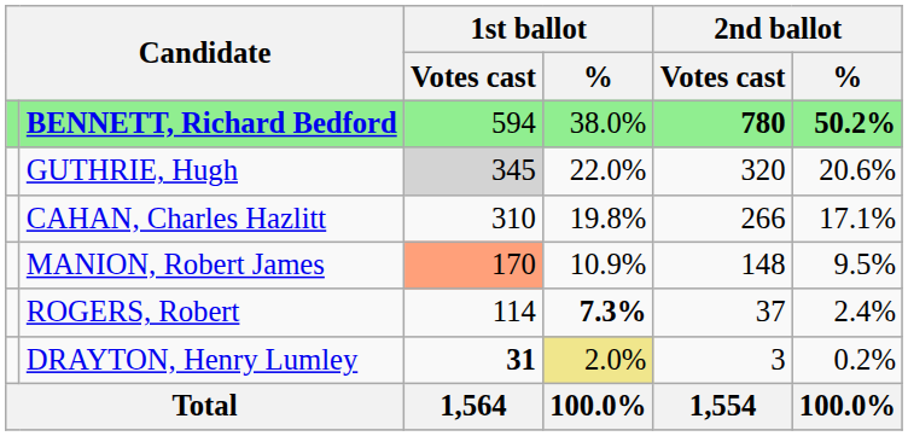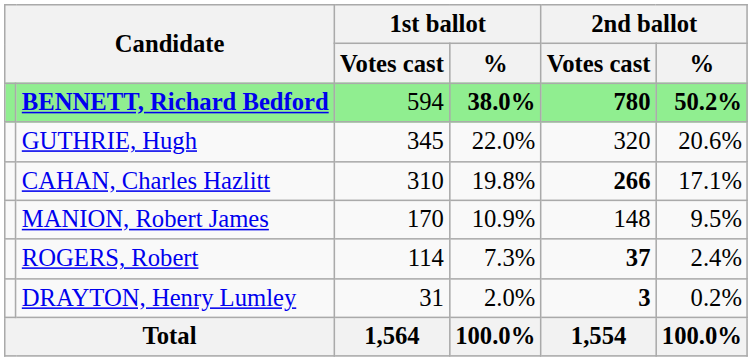BENNETT, Richard Bedford | 1st ballot / %: normal -> bold
GUTHRIE, Hugh | 1st ballot / Votes cast: lightgrey background -> no background
CAHAN, Charles Hazlitt | 2nd ballot / Votes cast: normal -> bold
MANION, Robert James | 1st ballot / Votes cast: lightsalmon background -> no background
ROGERS, Robert | 1st ballot / %: bold -> normal
ROGERS, Robert | 2nd ballot / Votes cast: normal -> bold
DRAYTON, Henry Lumley | 1st ballot / Votes cast: bold -> normal
DRAYTON, Henry Lumley | 1st ballot / %: khaki background -> no background
DRAYTON, Henry Lumley | 2nd ballot / Votes cast: normal -> bold
